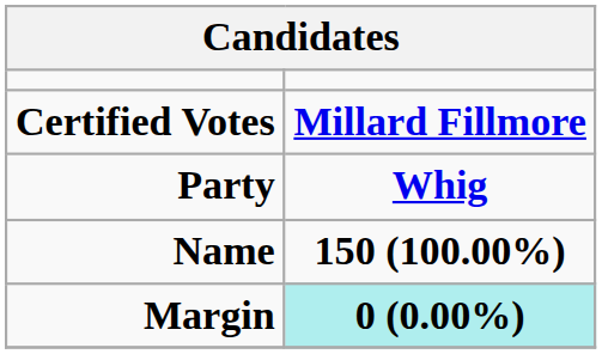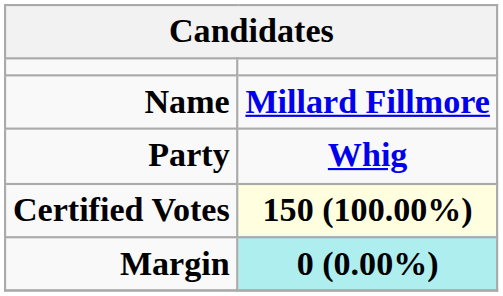row 3 | column 1: Certified Votes -> Name
row 5 | column 1: Name -> Certified Votes
row 5 | column 2: no background -> lightyellow background
